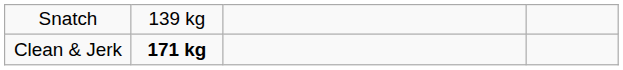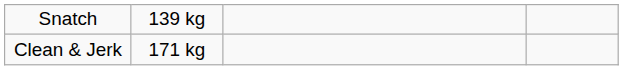Clean & Jerk | column 2: bold -> normal
